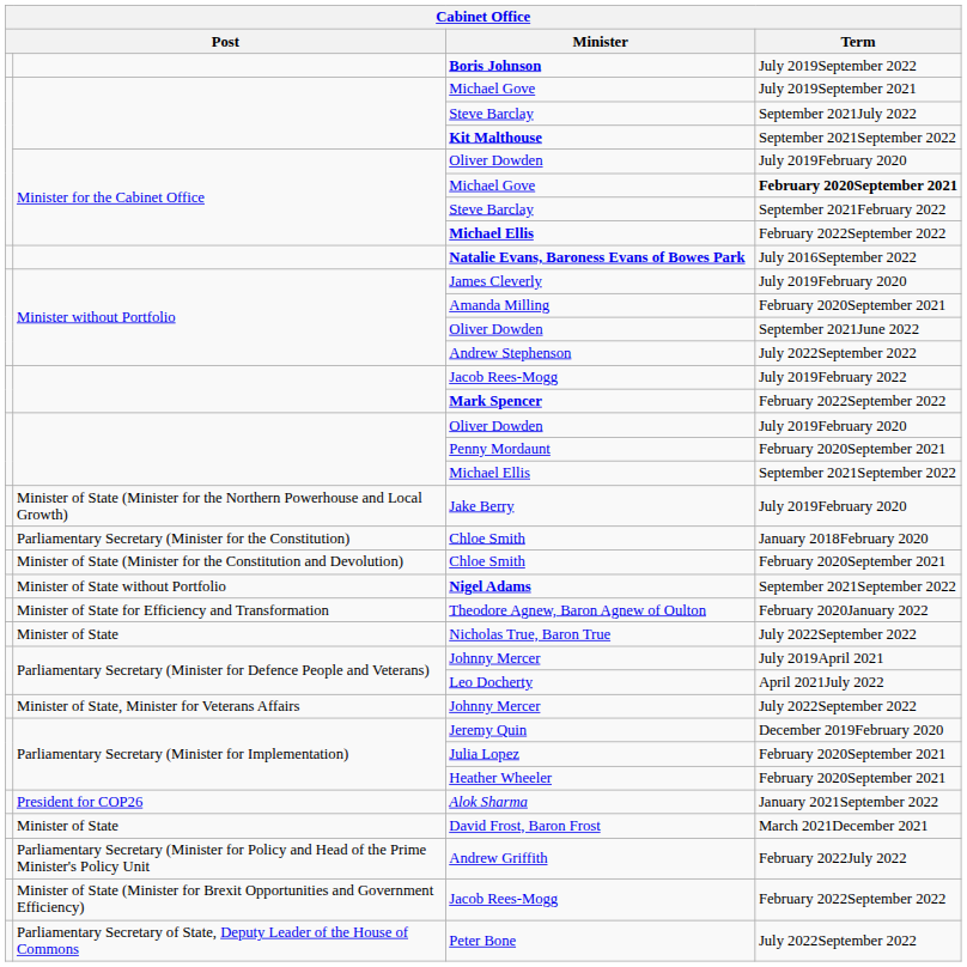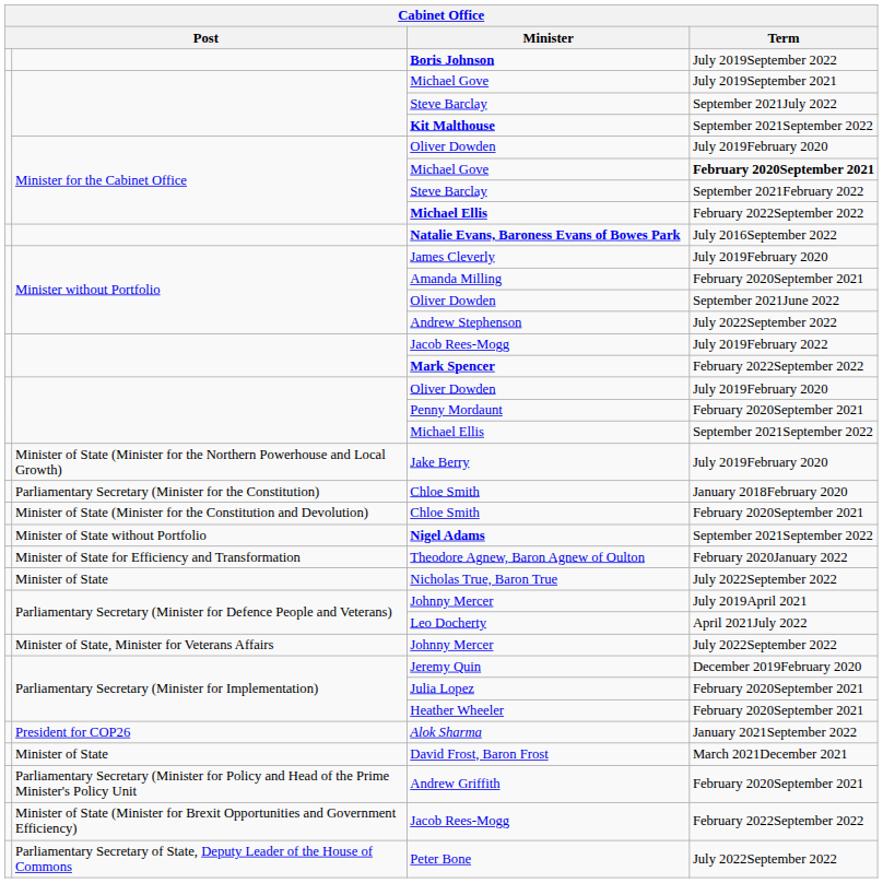Andrew Griffith | Term: February 2022July 2022 -> February 2020September 2021
